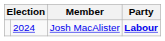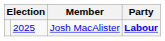Josh MacAlister | column 2: 2024 -> 2025
